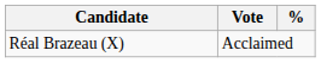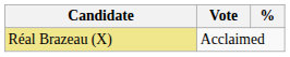Réal Brazeau (X) | Candidate: no background -> khaki background
